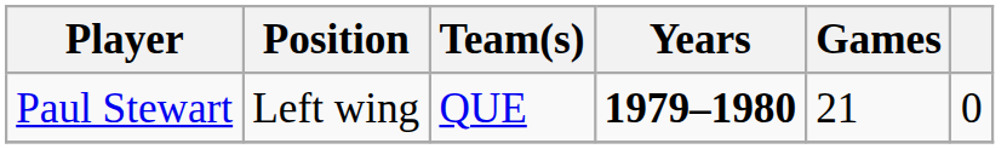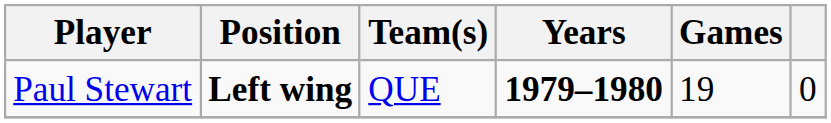Paul Stewart | Position: normal -> bold
Paul Stewart | Games: 21 -> 19
